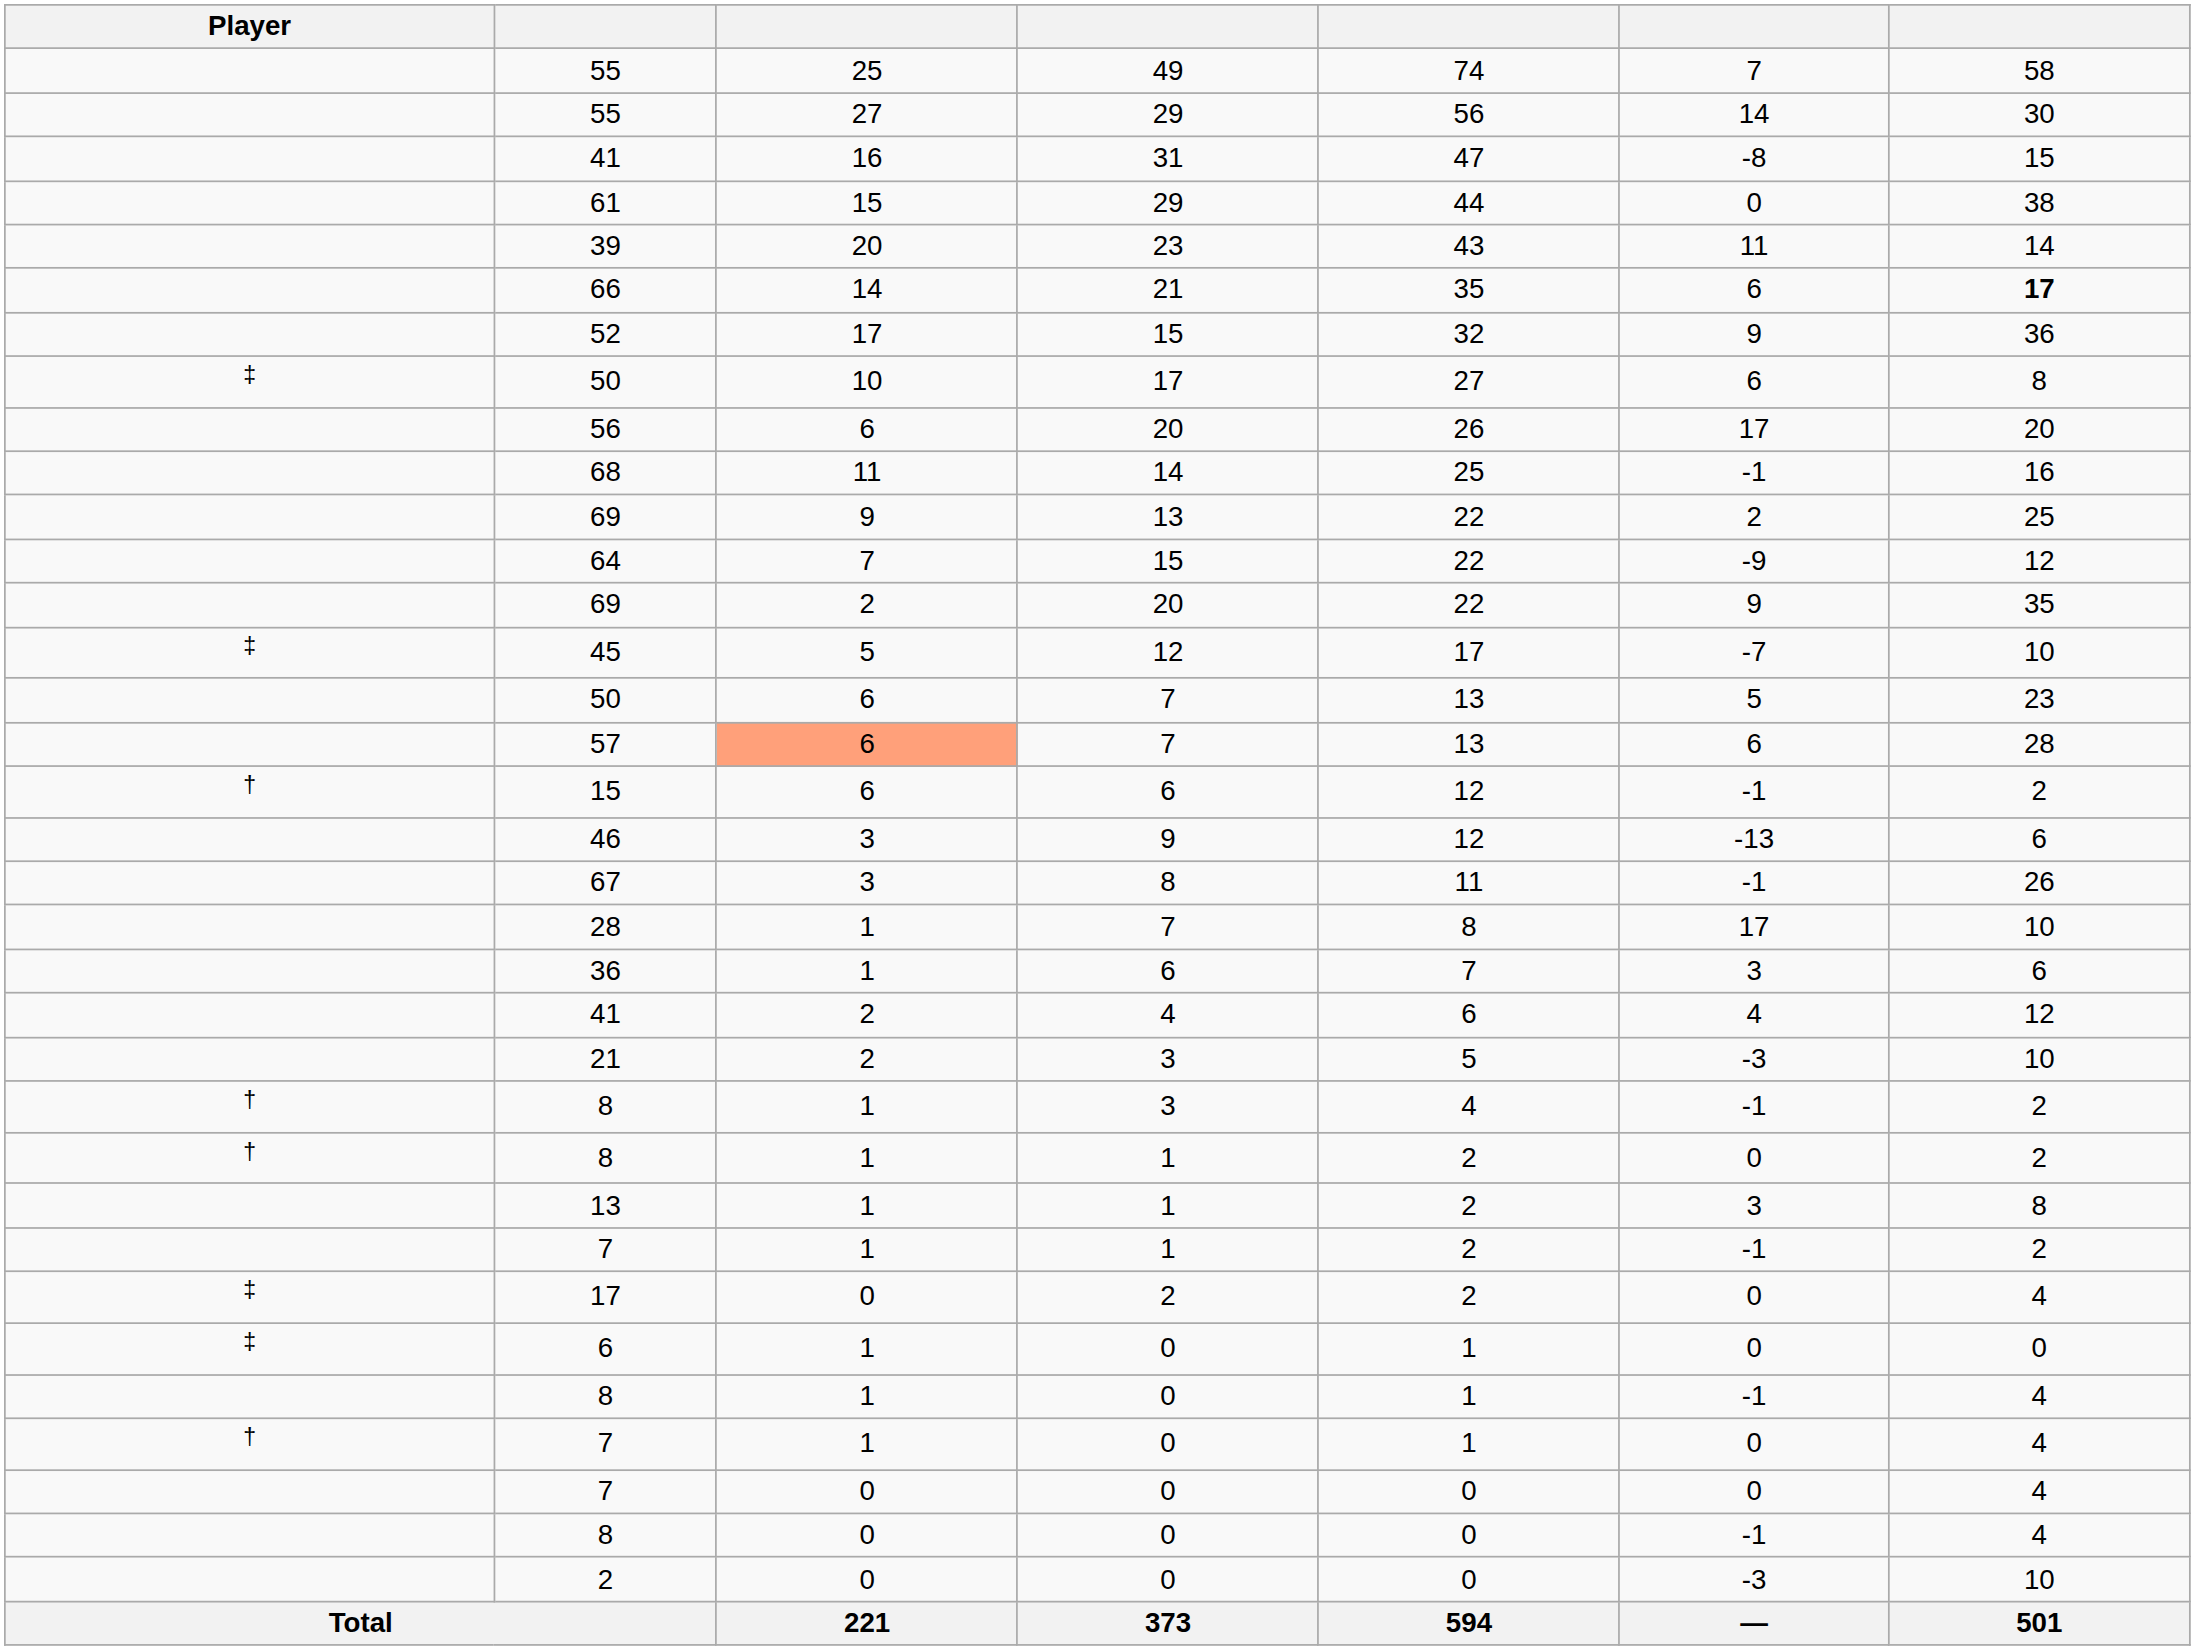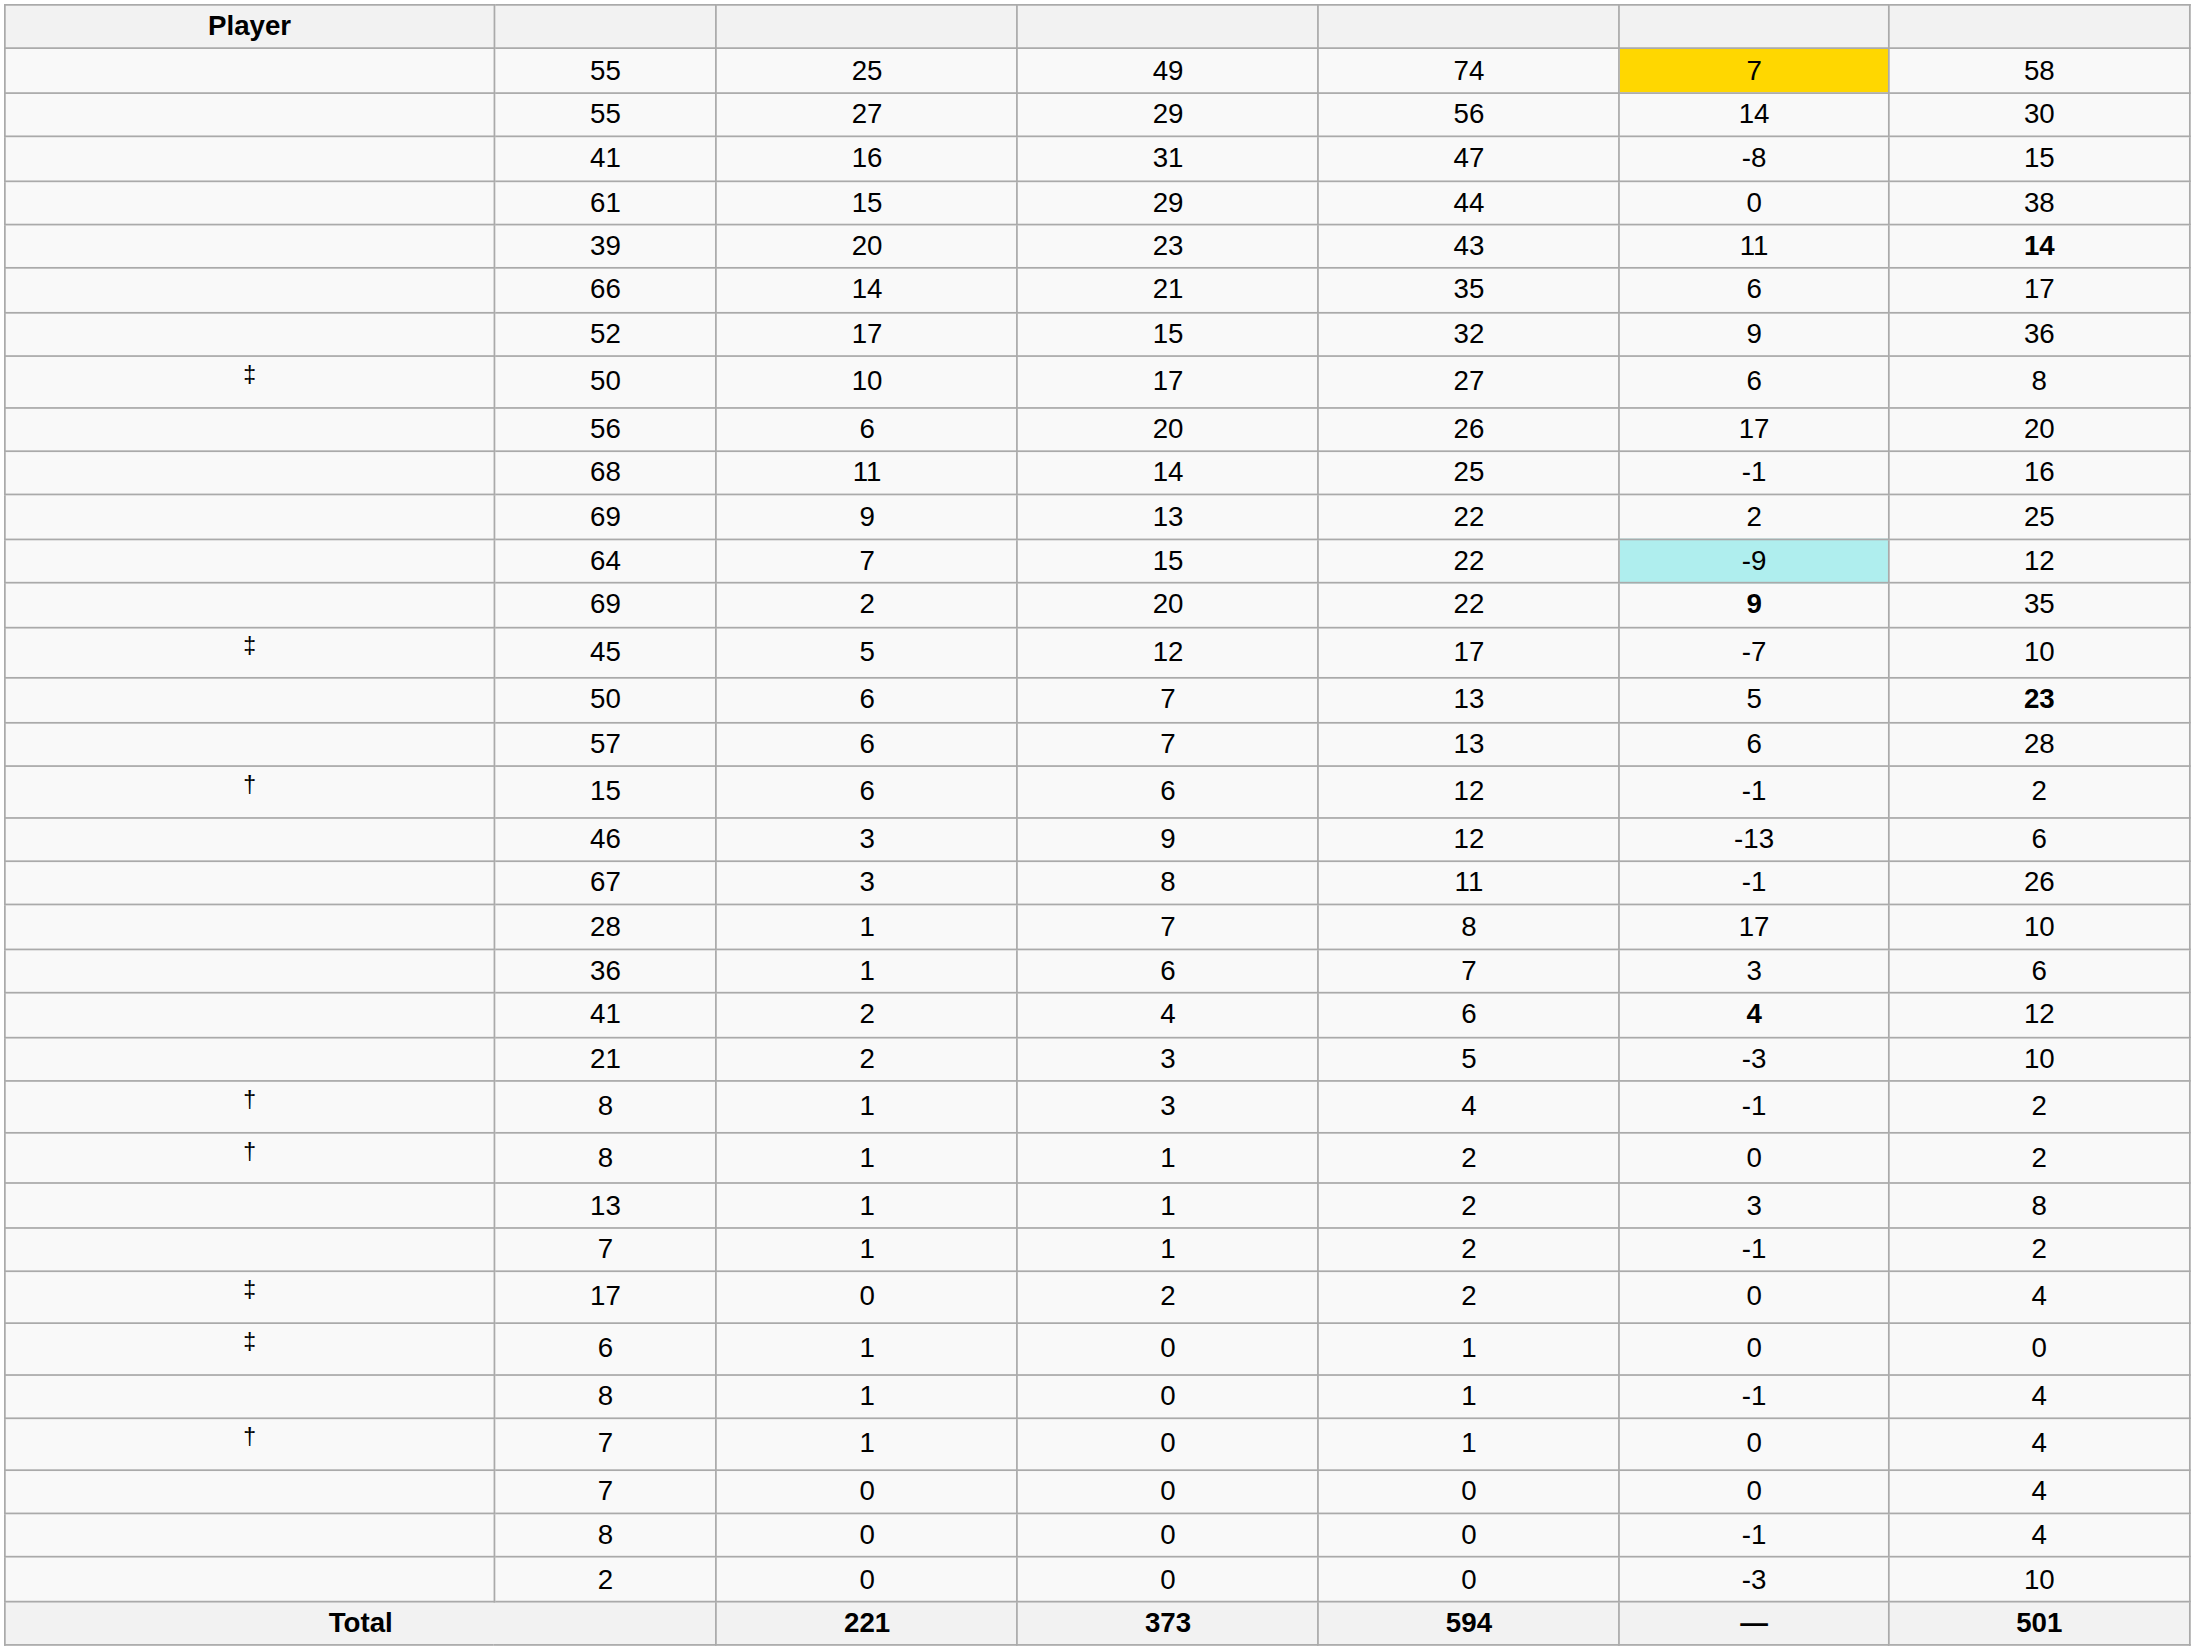55 / 49 | column 6: no background -> gold background
39 | column 7: normal -> bold
66 | column 7: bold -> normal
64 | column 6: no background -> paleturquoise background
69 / 20 | column 6: normal -> bold
50 / 7 | column 7: normal -> bold
57 | column 3: lightsalmon background -> no background
41 / 4 | column 6: normal -> bold
